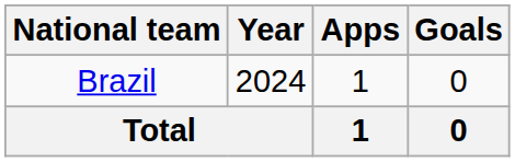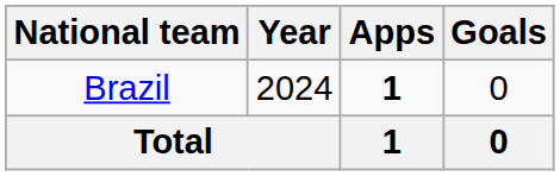Brazil | Apps: normal -> bold
